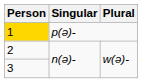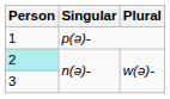1 | Person: gold background -> no background
2 | Person: no background -> paleturquoise background
